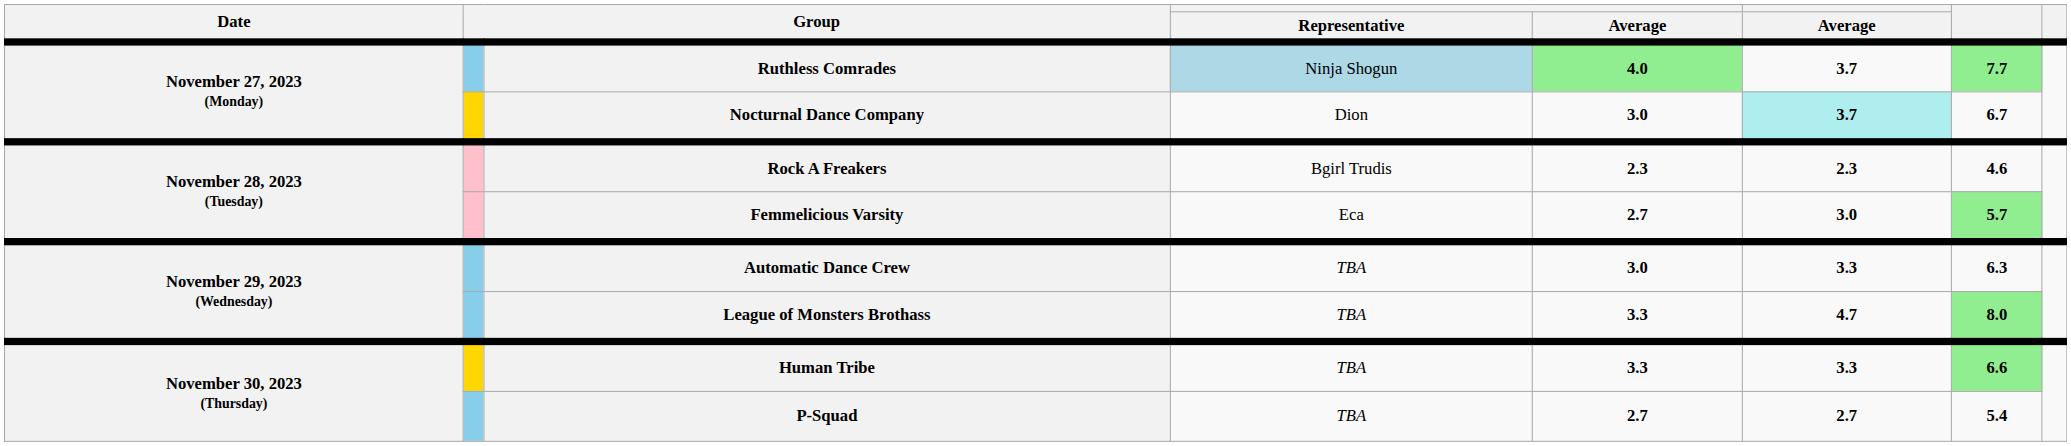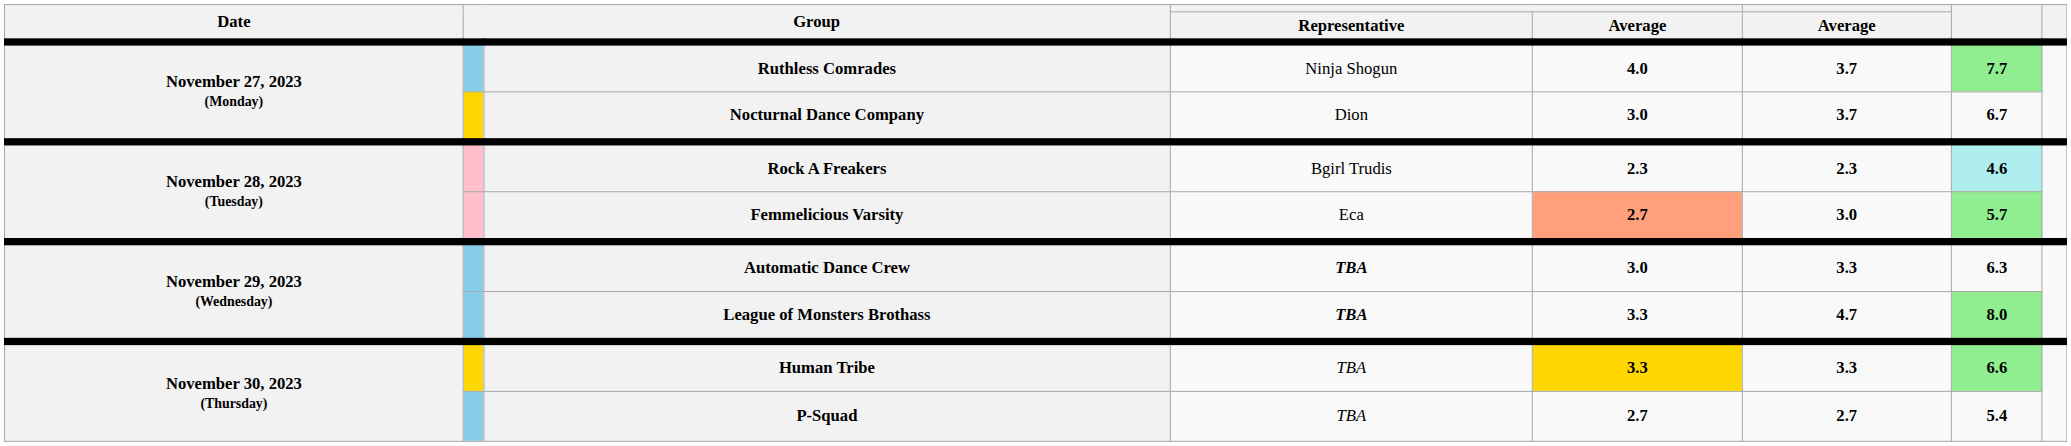Ruthless Comrades | Representative: lightblue background -> no background
Ruthless Comrades | column 5: lightgreen background -> no background
Nocturnal Dance Company | column 6: paleturquoise background -> no background
Rock A Freakers | column 7: no background -> paleturquoise background
Femmelicious Varsity | column 5: no background -> lightsalmon background
Automatic Dance Crew | Representative: normal -> bold
League of Monsters Brothass | Representative: normal -> bold
Human Tribe | column 5: no background -> gold background
